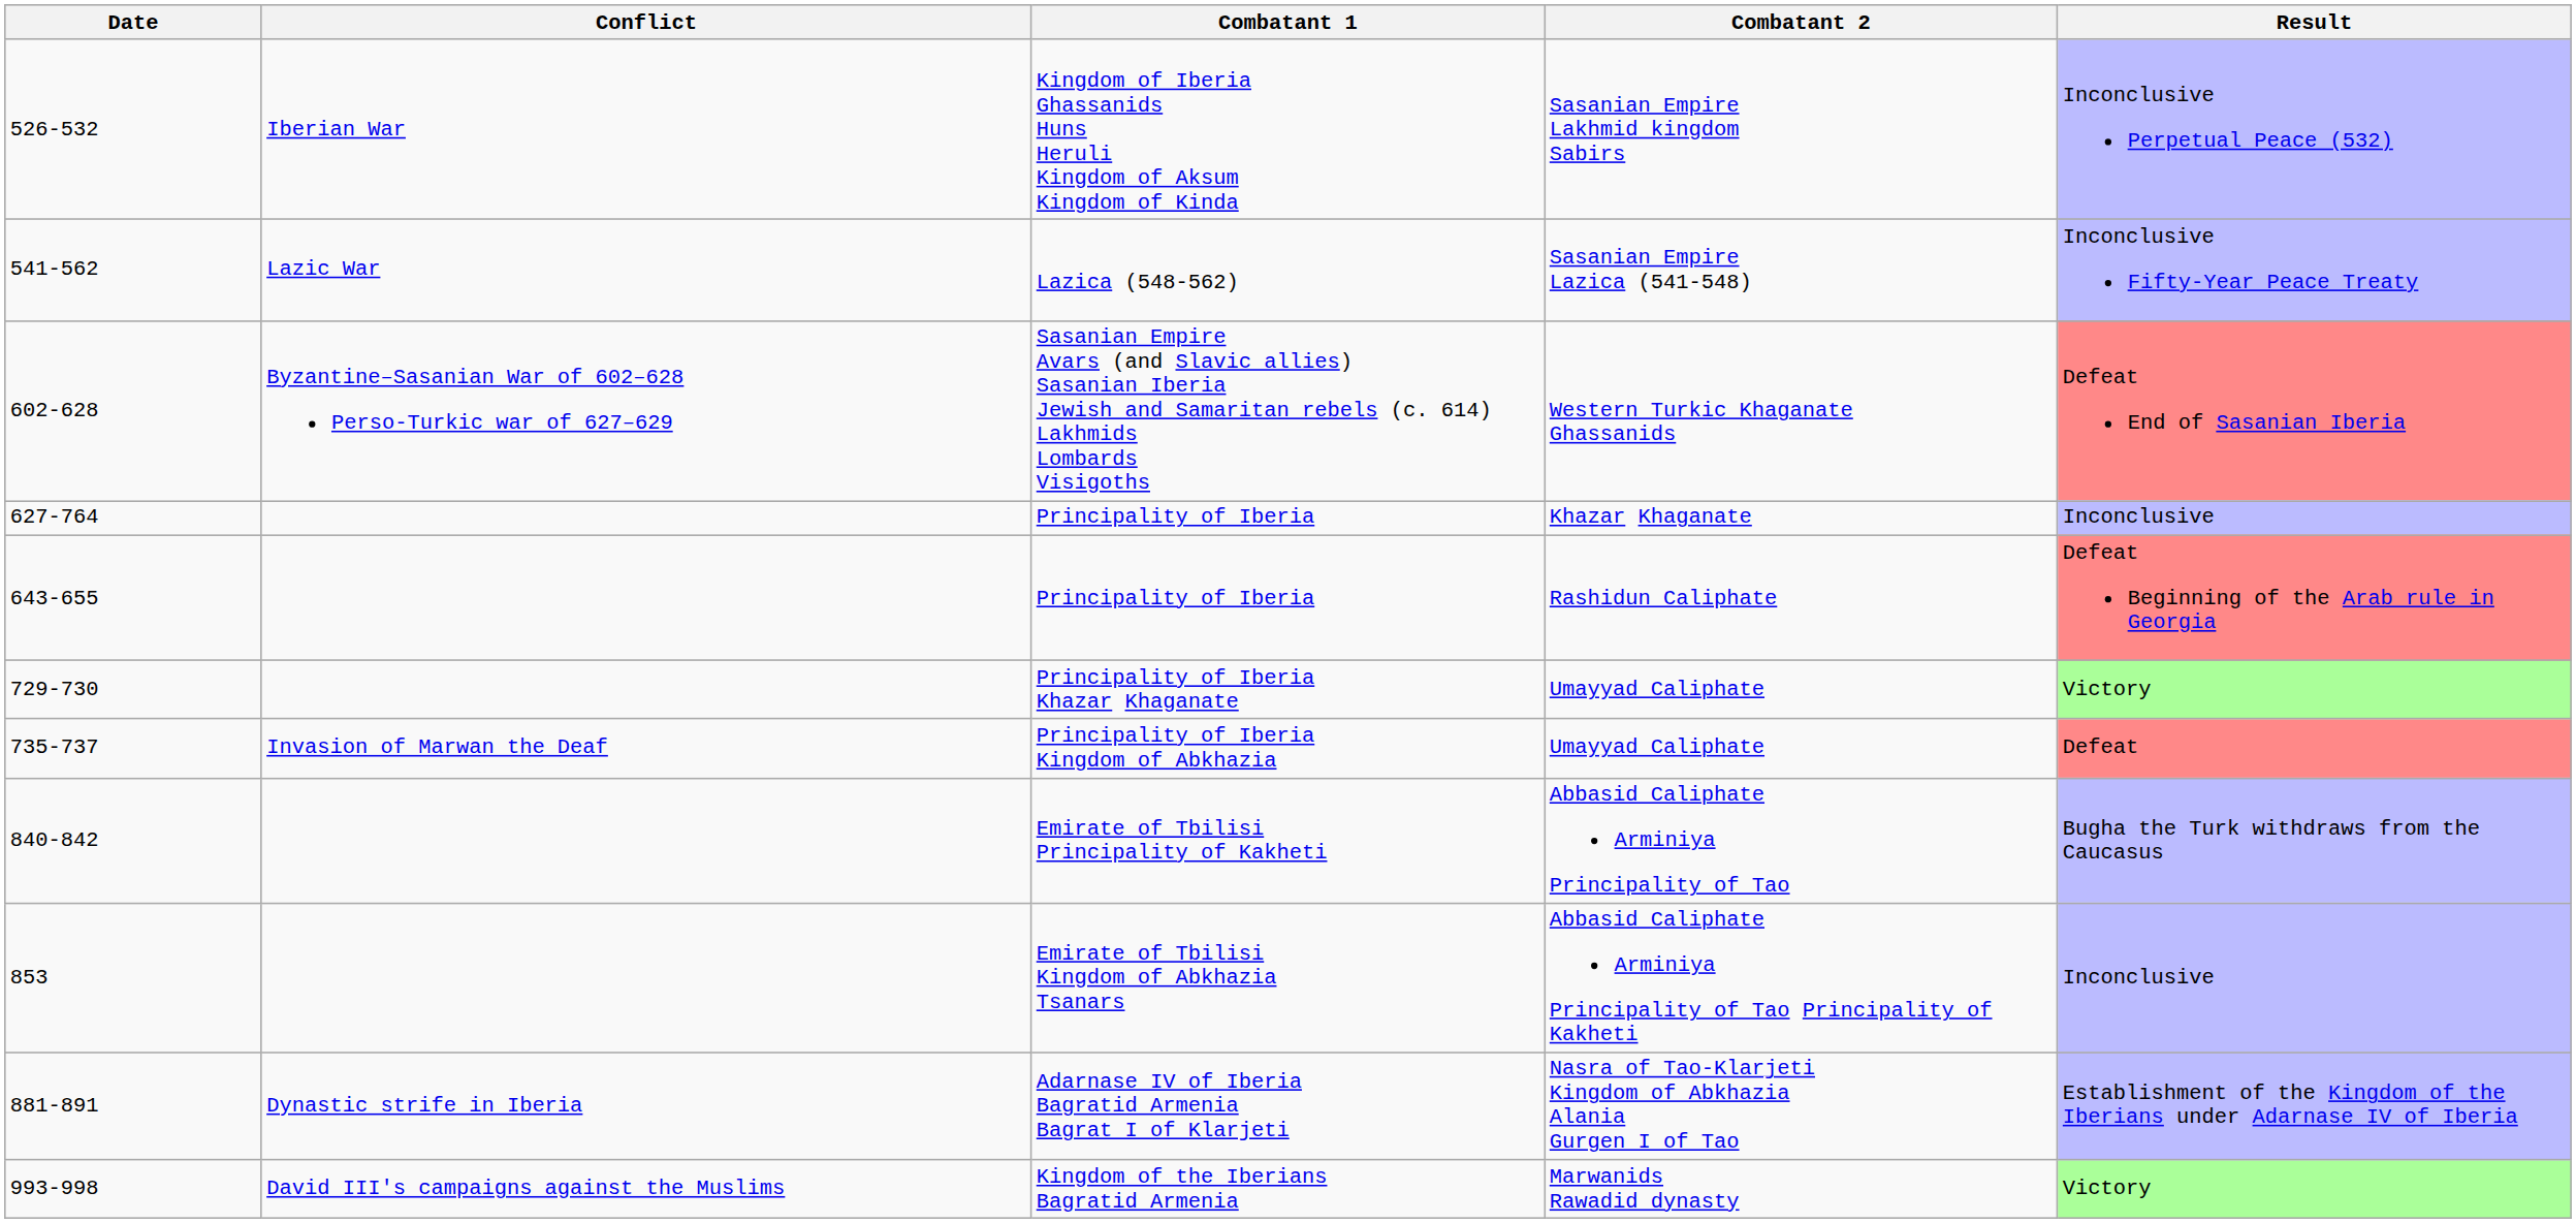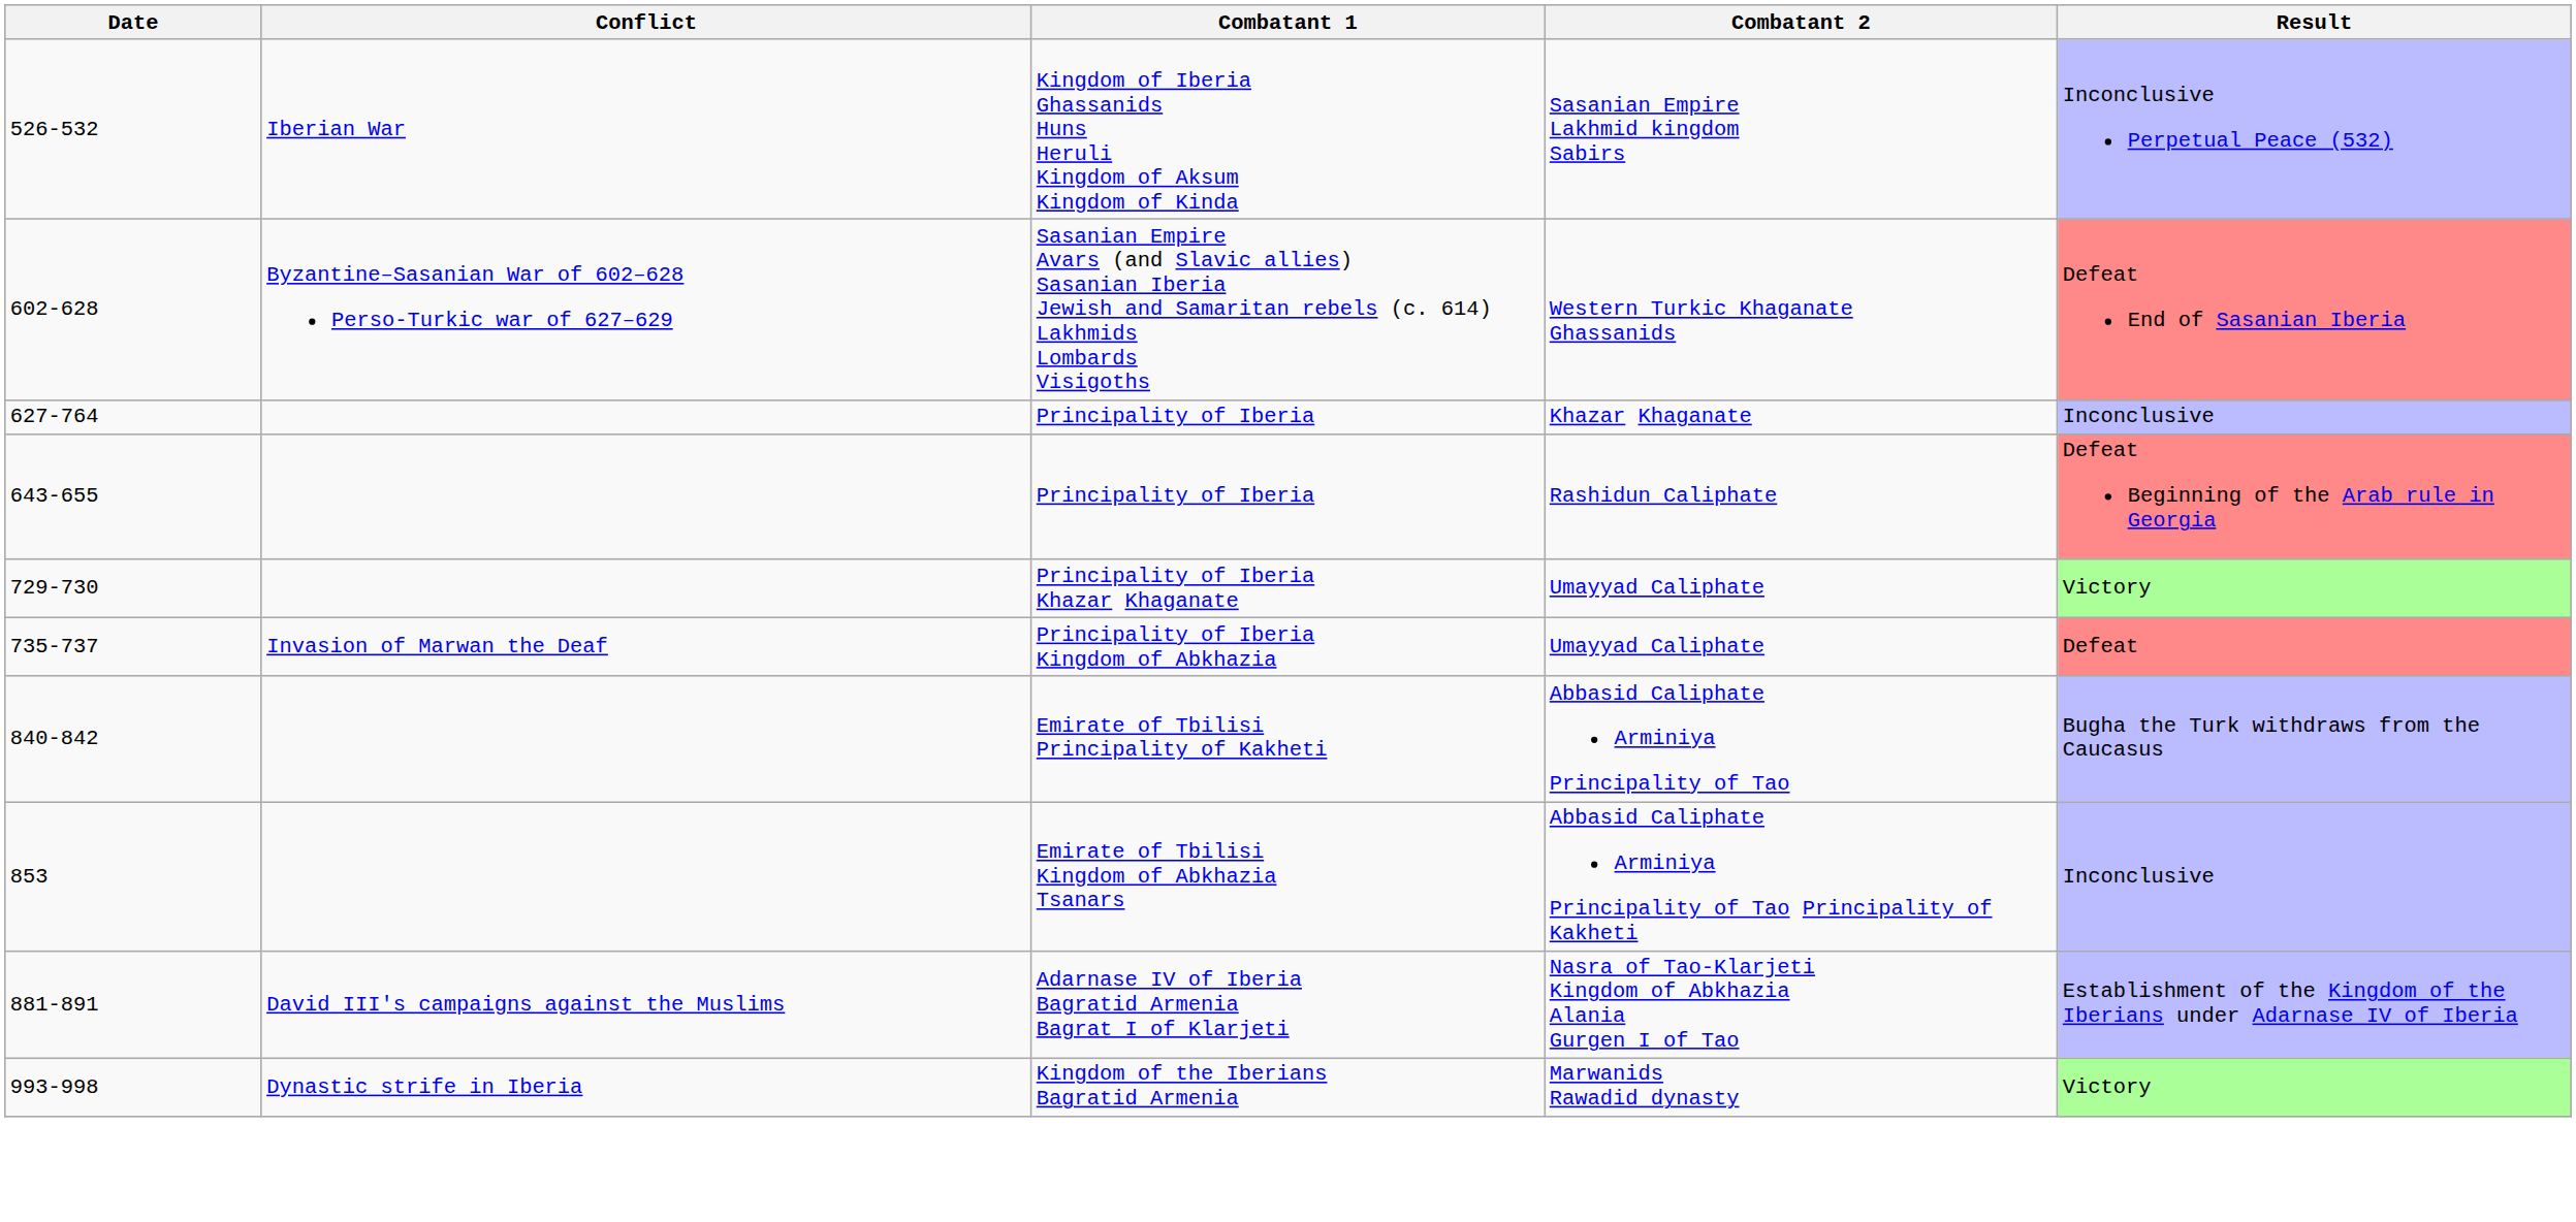- row: 541-562 | Lazic War | Lazica (548-562) | Sasanian Empire Lazica (541-548) | Inconclusive Fifty-Year Peace Treaty
Adarnase IV of Iberia Bagratid Armenia Bagrat I of Klarjeti | Conflict: Dynastic strife in Iberia -> David III's campaigns against the Muslims
Kingdom of the Iberians Bagratid Armenia | Conflict: David III's campaigns against the Muslims -> Dynastic strife in Iberia
